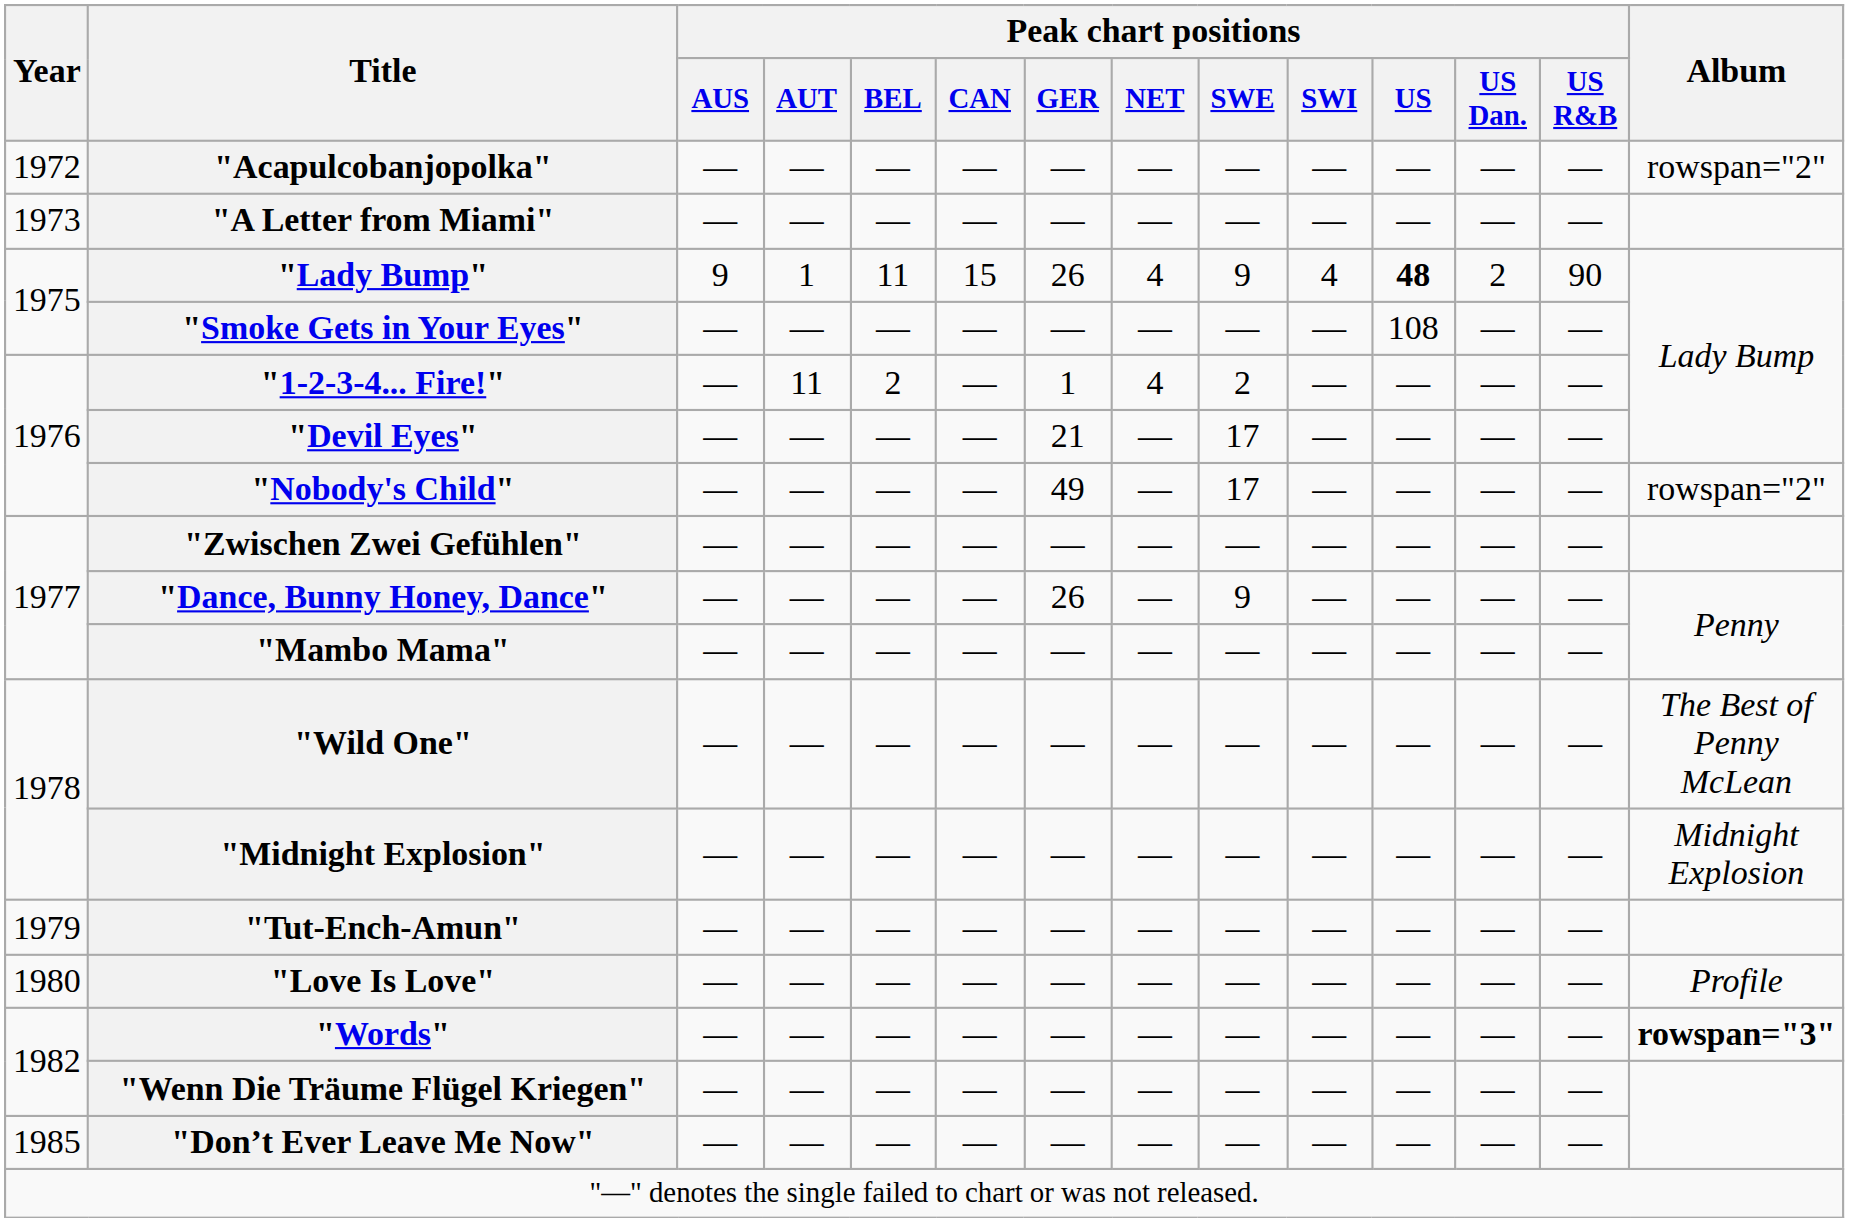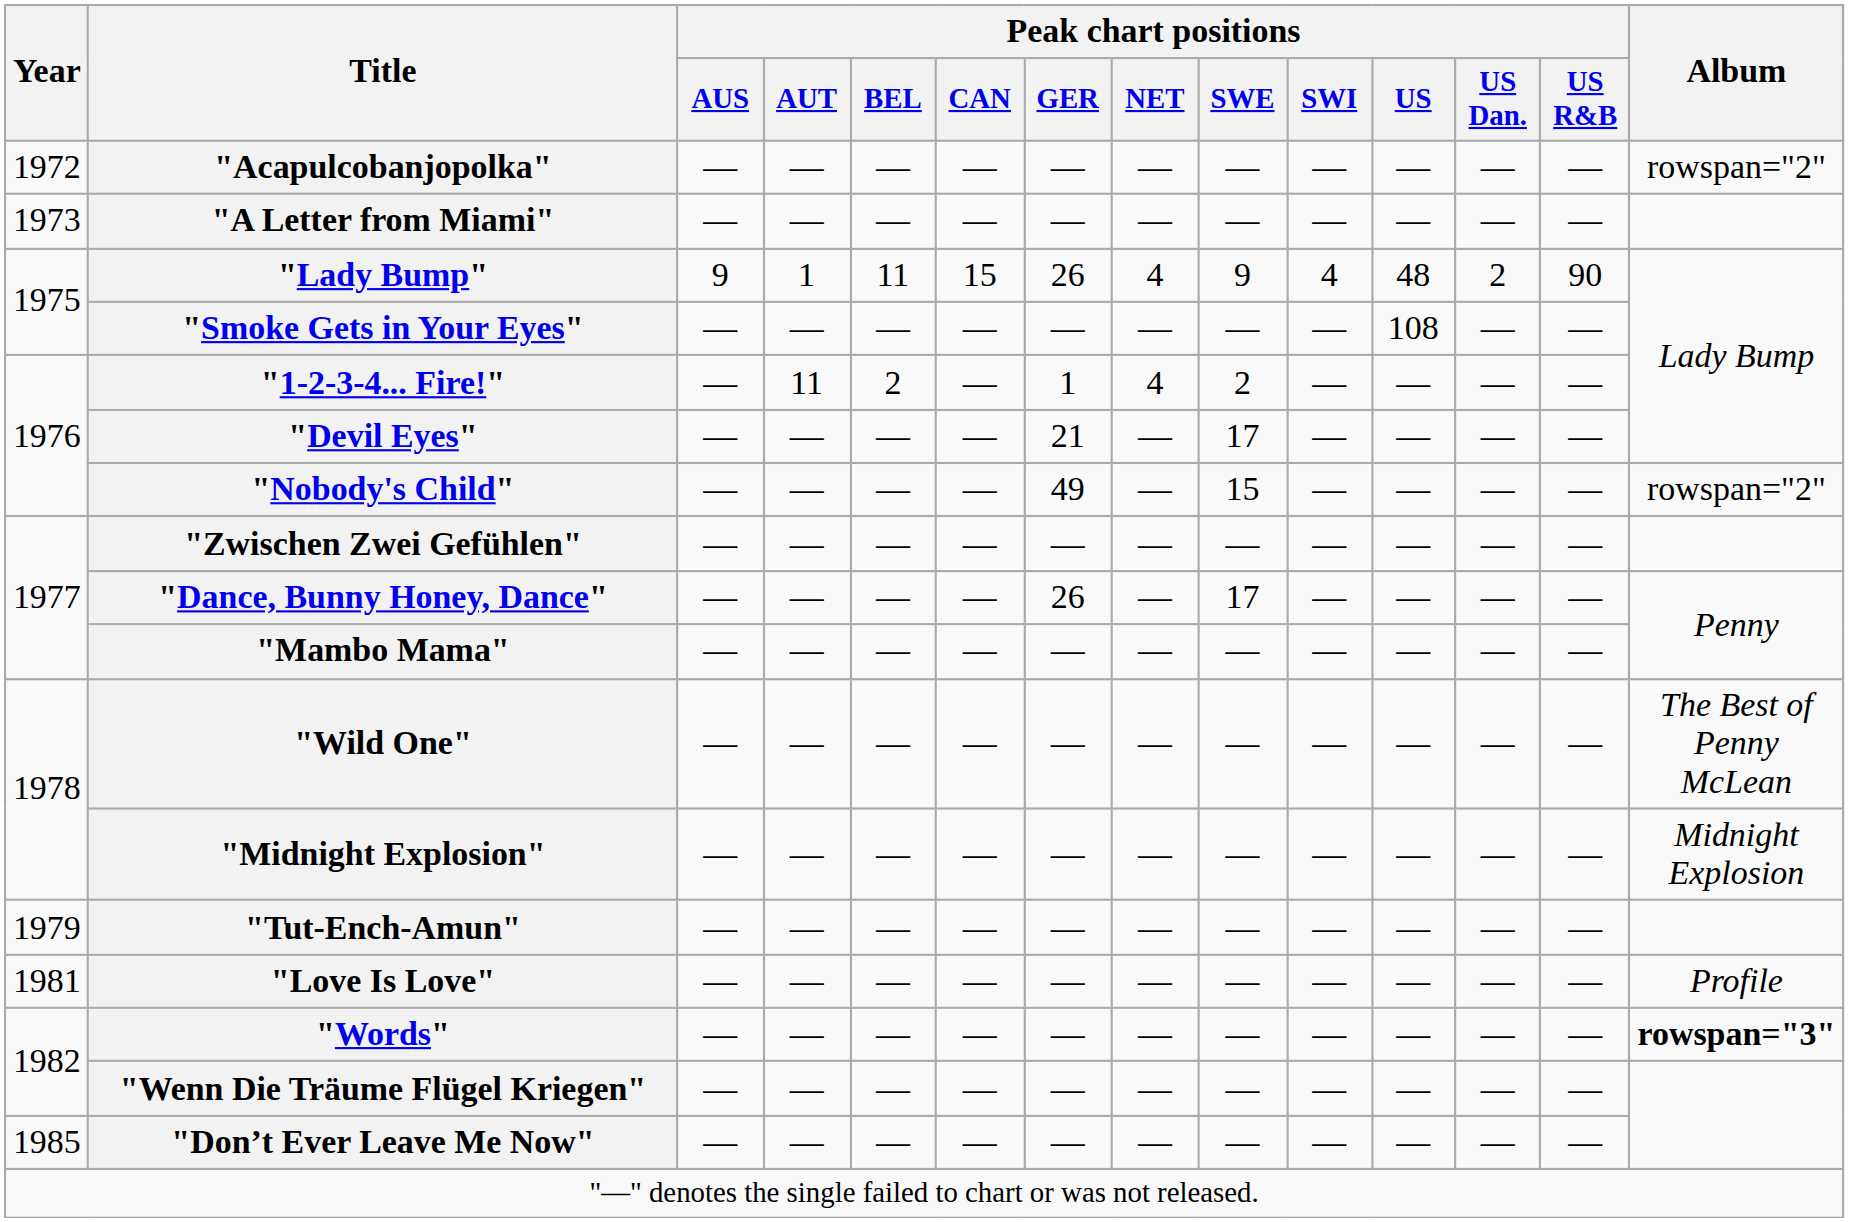"Lady Bump" | Peak chart positions / US: bold -> normal
"Nobody's Child" | Peak chart positions / SWE: 17 -> 15
"Dance, Bunny Honey, Dance" | Peak chart positions / SWE: 9 -> 17
"Love Is Love" | Year: 1980 -> 1981
